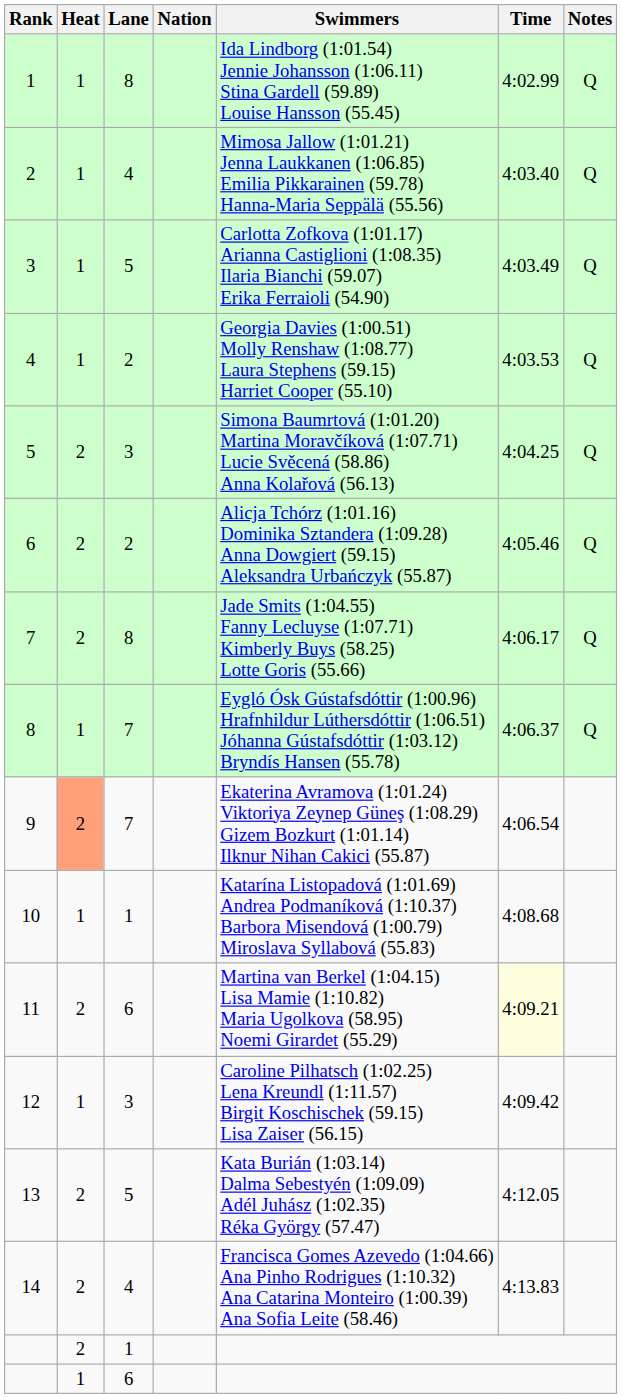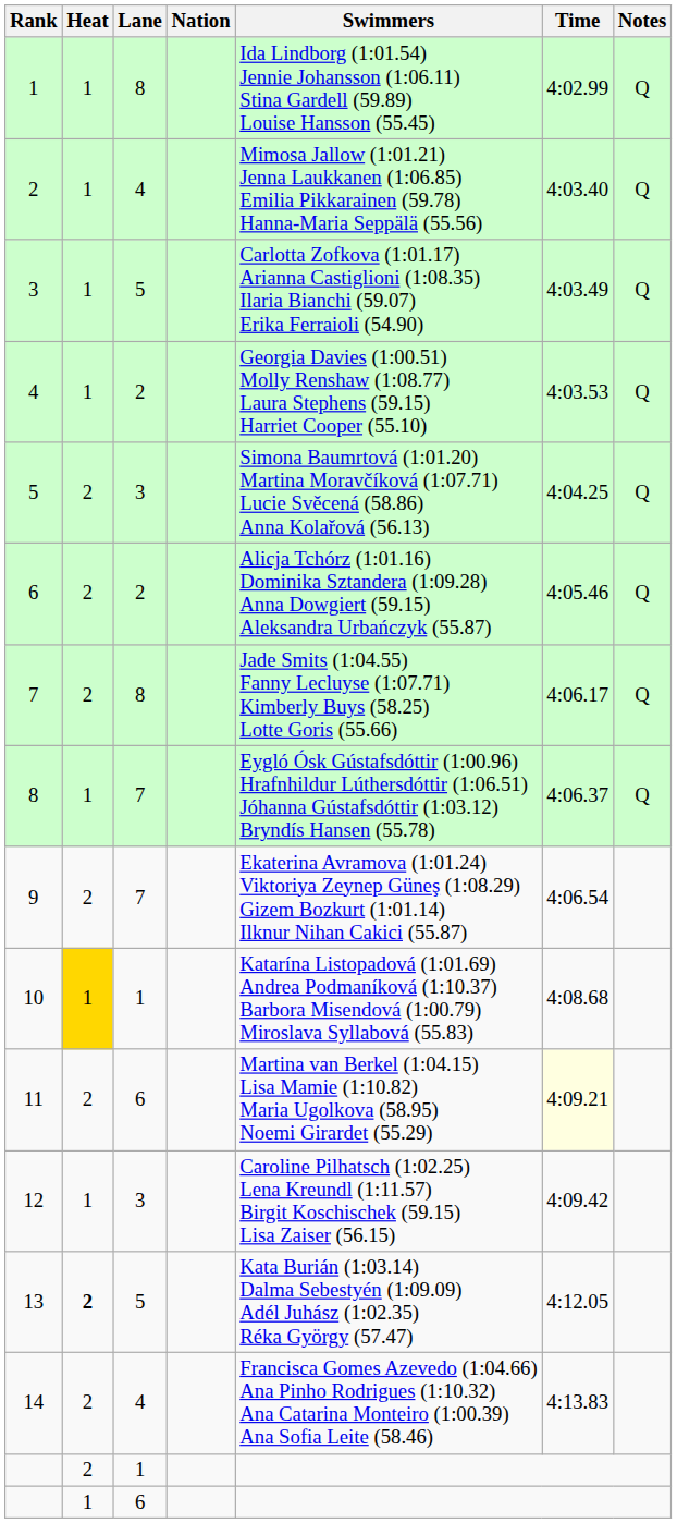9 | Heat: lightsalmon background -> no background
10 | Heat: no background -> gold background
13 | Heat: normal -> bold
